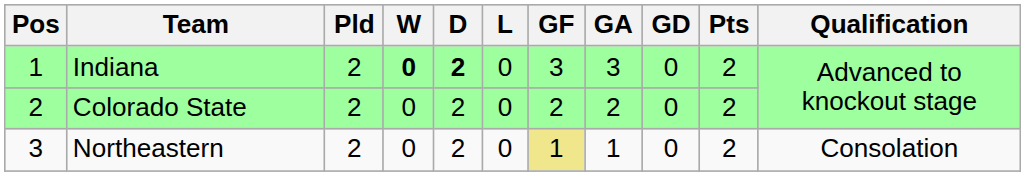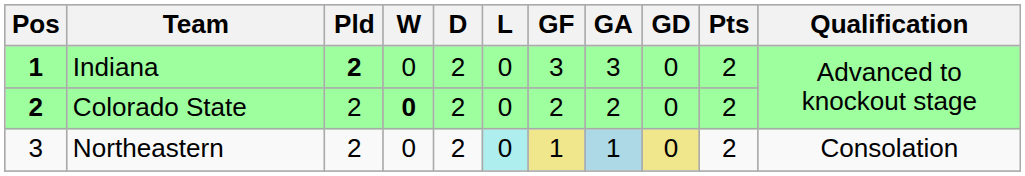Indiana | Pos: normal -> bold
Indiana | Pld: normal -> bold
Indiana | W: bold -> normal
Indiana | D: bold -> normal
Colorado State | Pos: normal -> bold
Colorado State | W: normal -> bold
Northeastern | L: no background -> paleturquoise background
Northeastern | GA: no background -> lightblue background
Northeastern | GD: no background -> khaki background
